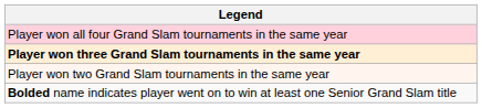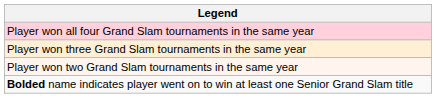row 3 | column 1: bold -> normal
